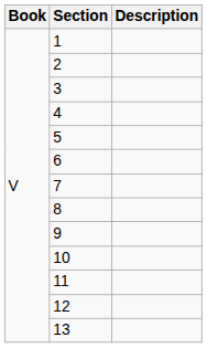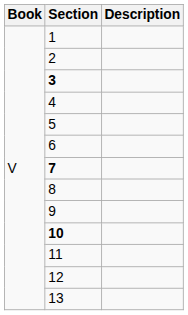3 | Section: normal -> bold
7 | Section: normal -> bold
10 | Section: normal -> bold
